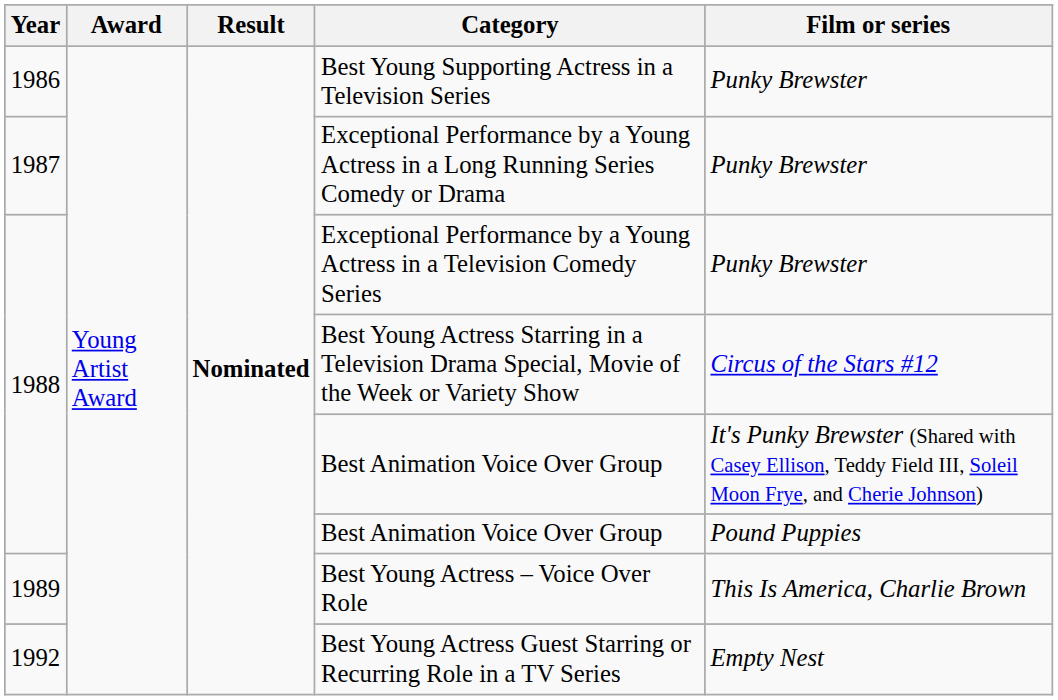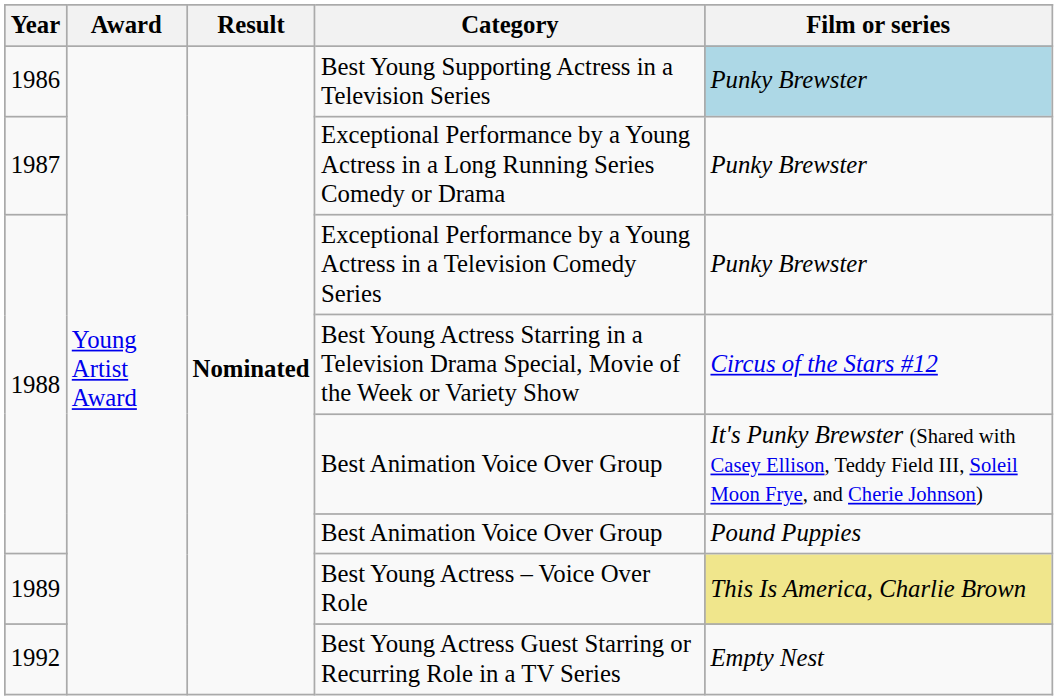Best Young Supporting Actress in a Television Series | Film or series: no background -> lightblue background
Best Young Actress – Voice Over Role | Film or series: no background -> khaki background
